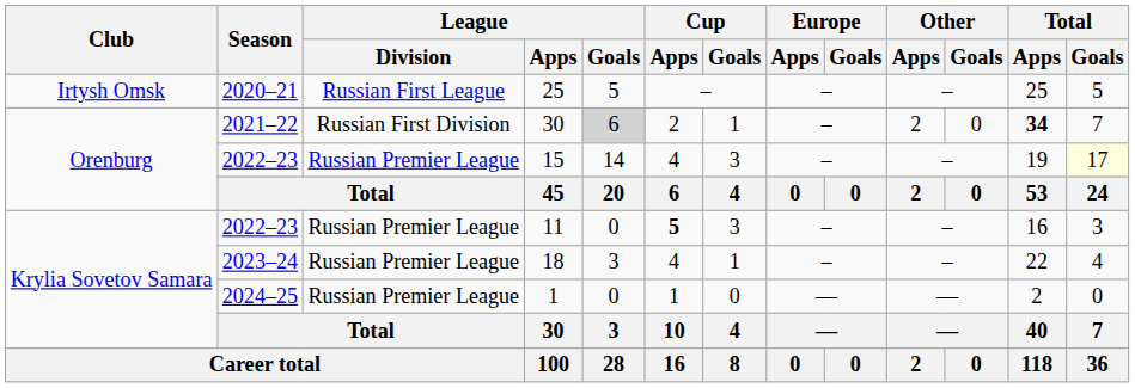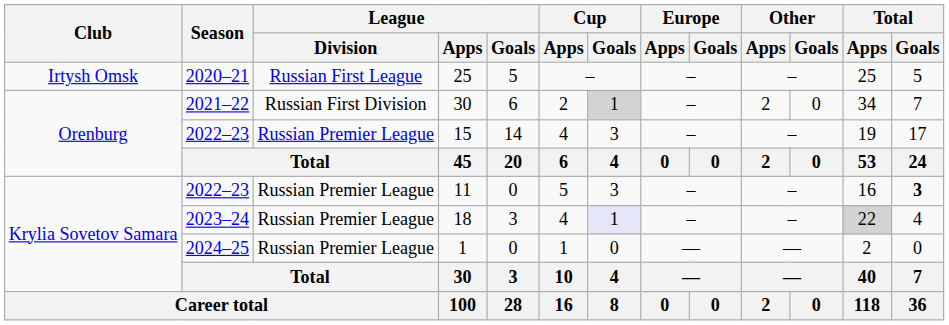2021–22 / 30 | League / Goals: lightgrey background -> no background
2021–22 / 30 | Cup / Goals: no background -> lightgrey background
2021–22 / 30 | Total / Apps: bold -> normal
15 | Total / Goals: lightyellow background -> no background
11 | Cup / Apps: bold -> normal
11 | Total / Goals: normal -> bold
18 | Cup / Goals: no background -> lavender background
18 | Total / Apps: no background -> lightgrey background
